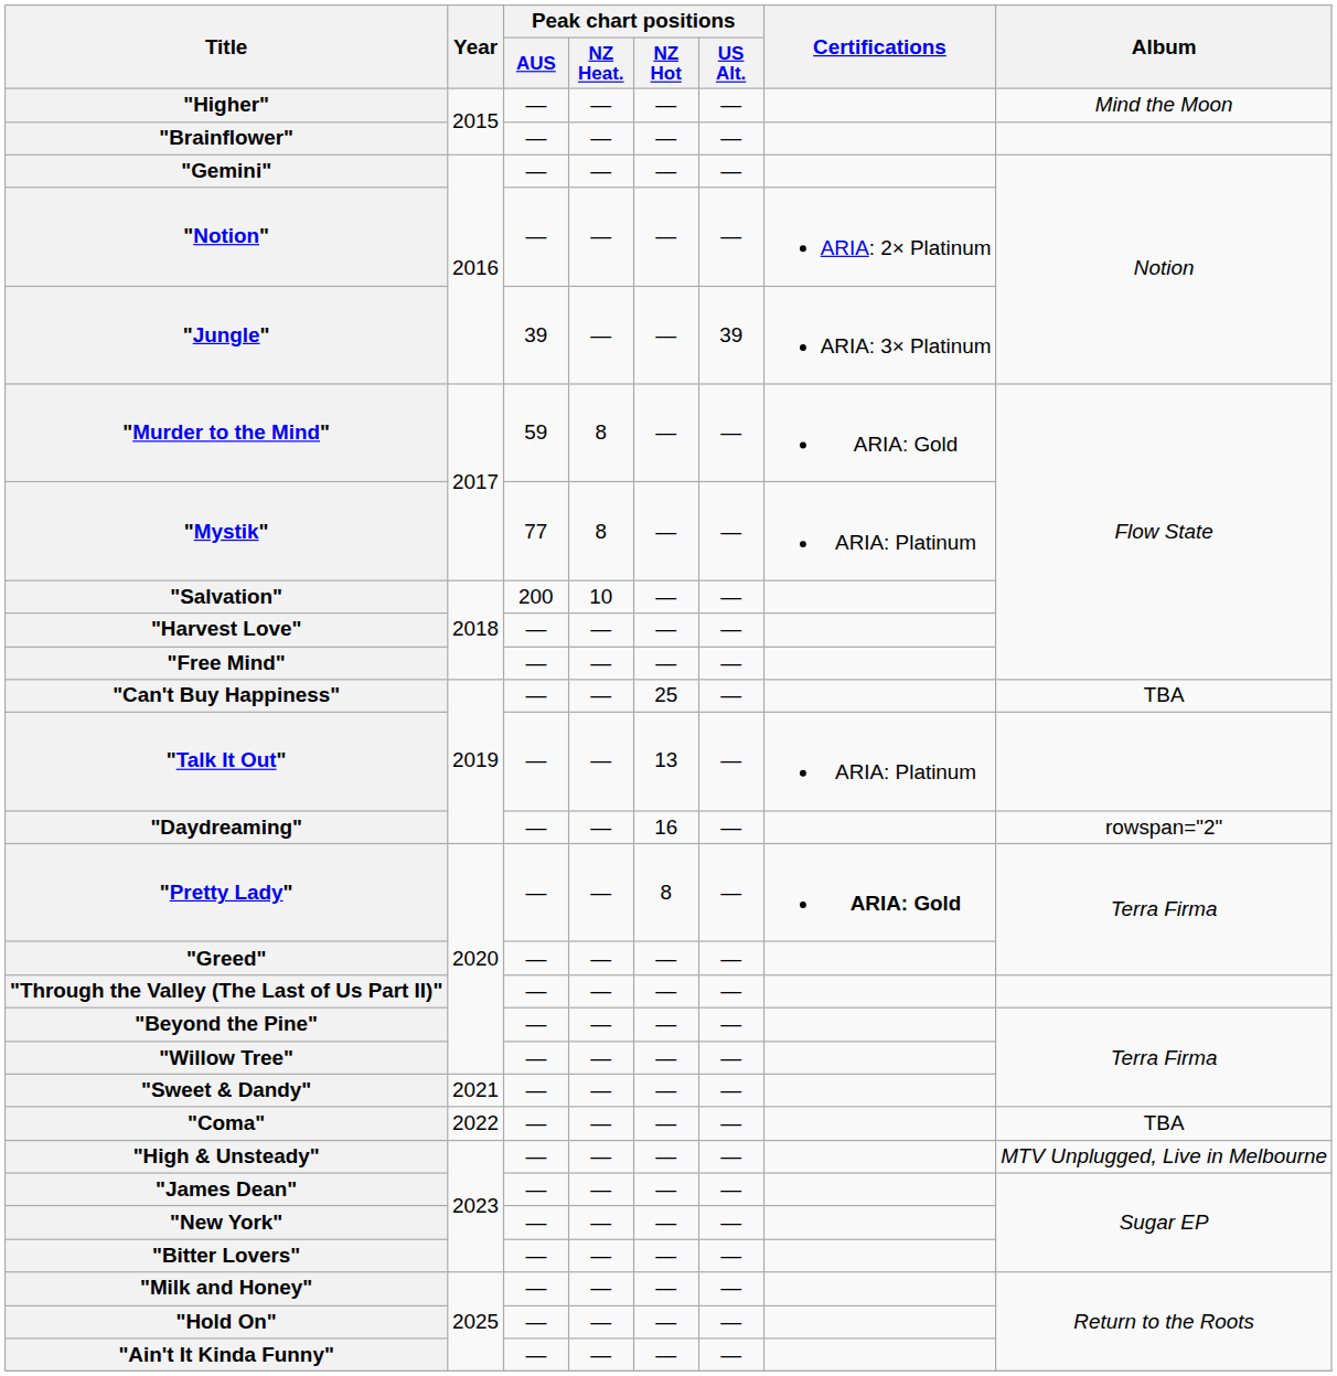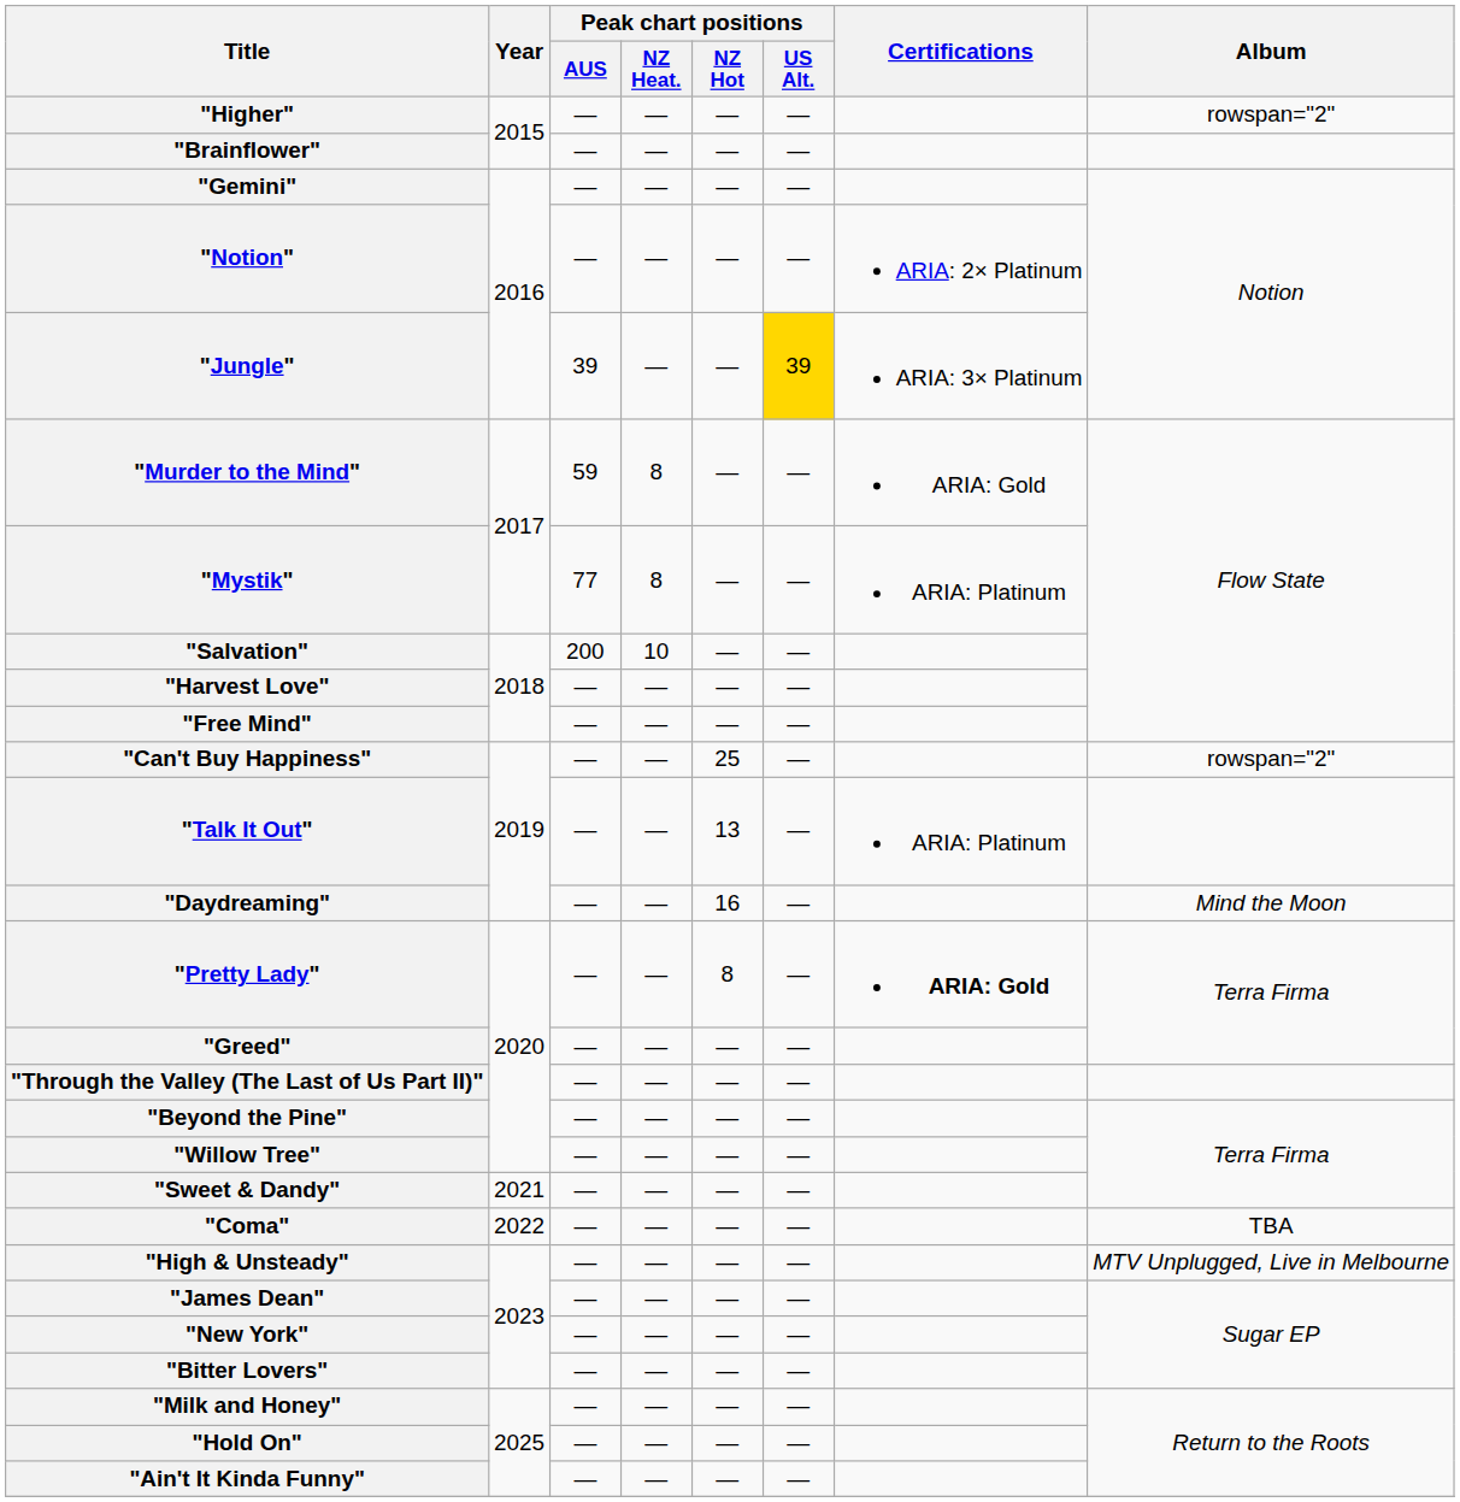"Higher" | Album: Mind the Moon -> rowspan="2"
"Jungle" | Peak chart positions / US Alt.: no background -> gold background
"Can't Buy Happiness" | Album: TBA -> rowspan="2"
"Daydreaming" | Album: rowspan="2" -> Mind the Moon
